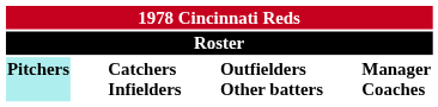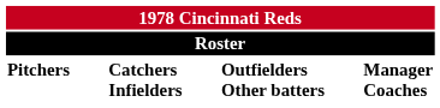Pitchers | column 1: paleturquoise background -> no background
